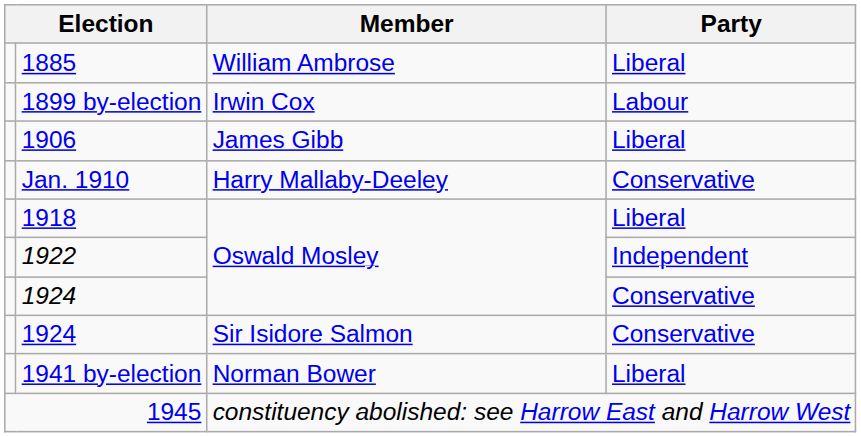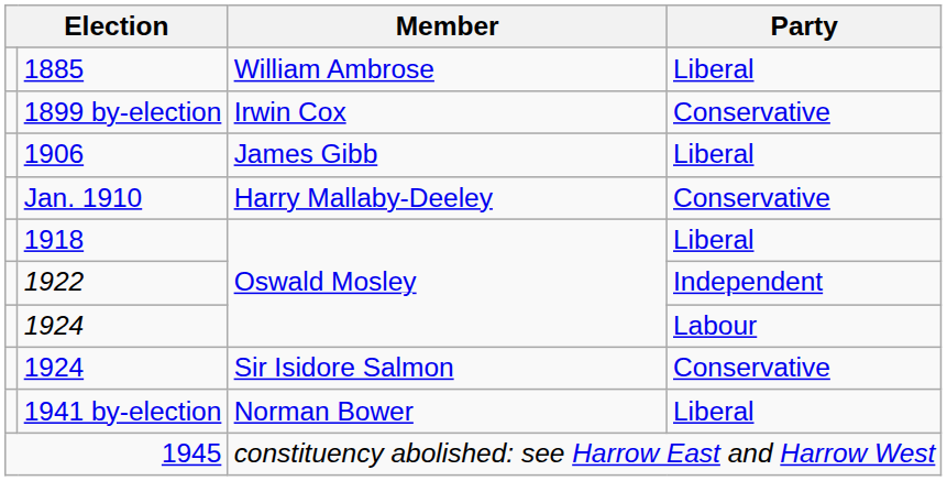1899 by-election | Party: Labour -> Conservative
1924 / Oswald Mosley | Party: Conservative -> Labour
